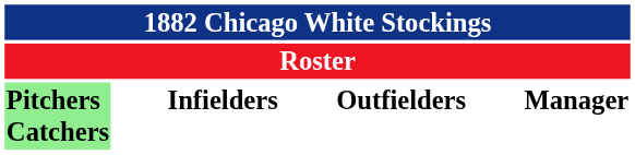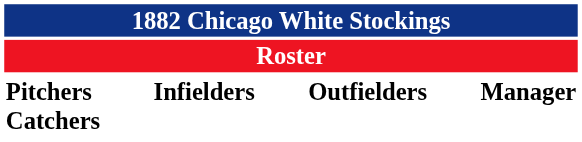Pitchers Catchers | column 1: lightgreen background -> no background
